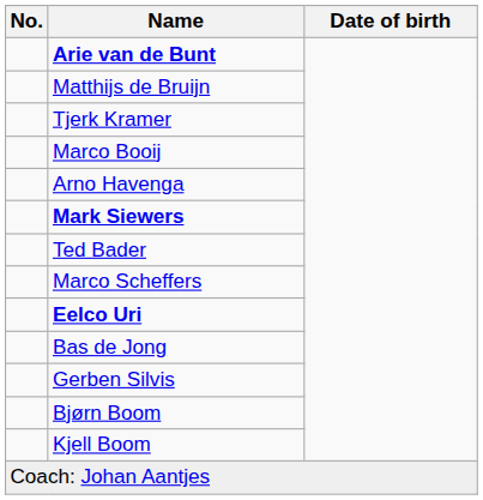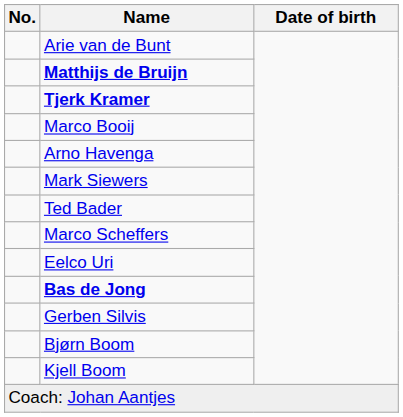Arie van de Bunt | Name: bold -> normal
Matthijs de Bruijn | Name: normal -> bold
Tjerk Kramer | Name: normal -> bold
Mark Siewers | Name: bold -> normal
Eelco Uri | Name: bold -> normal
Bas de Jong | Name: normal -> bold
